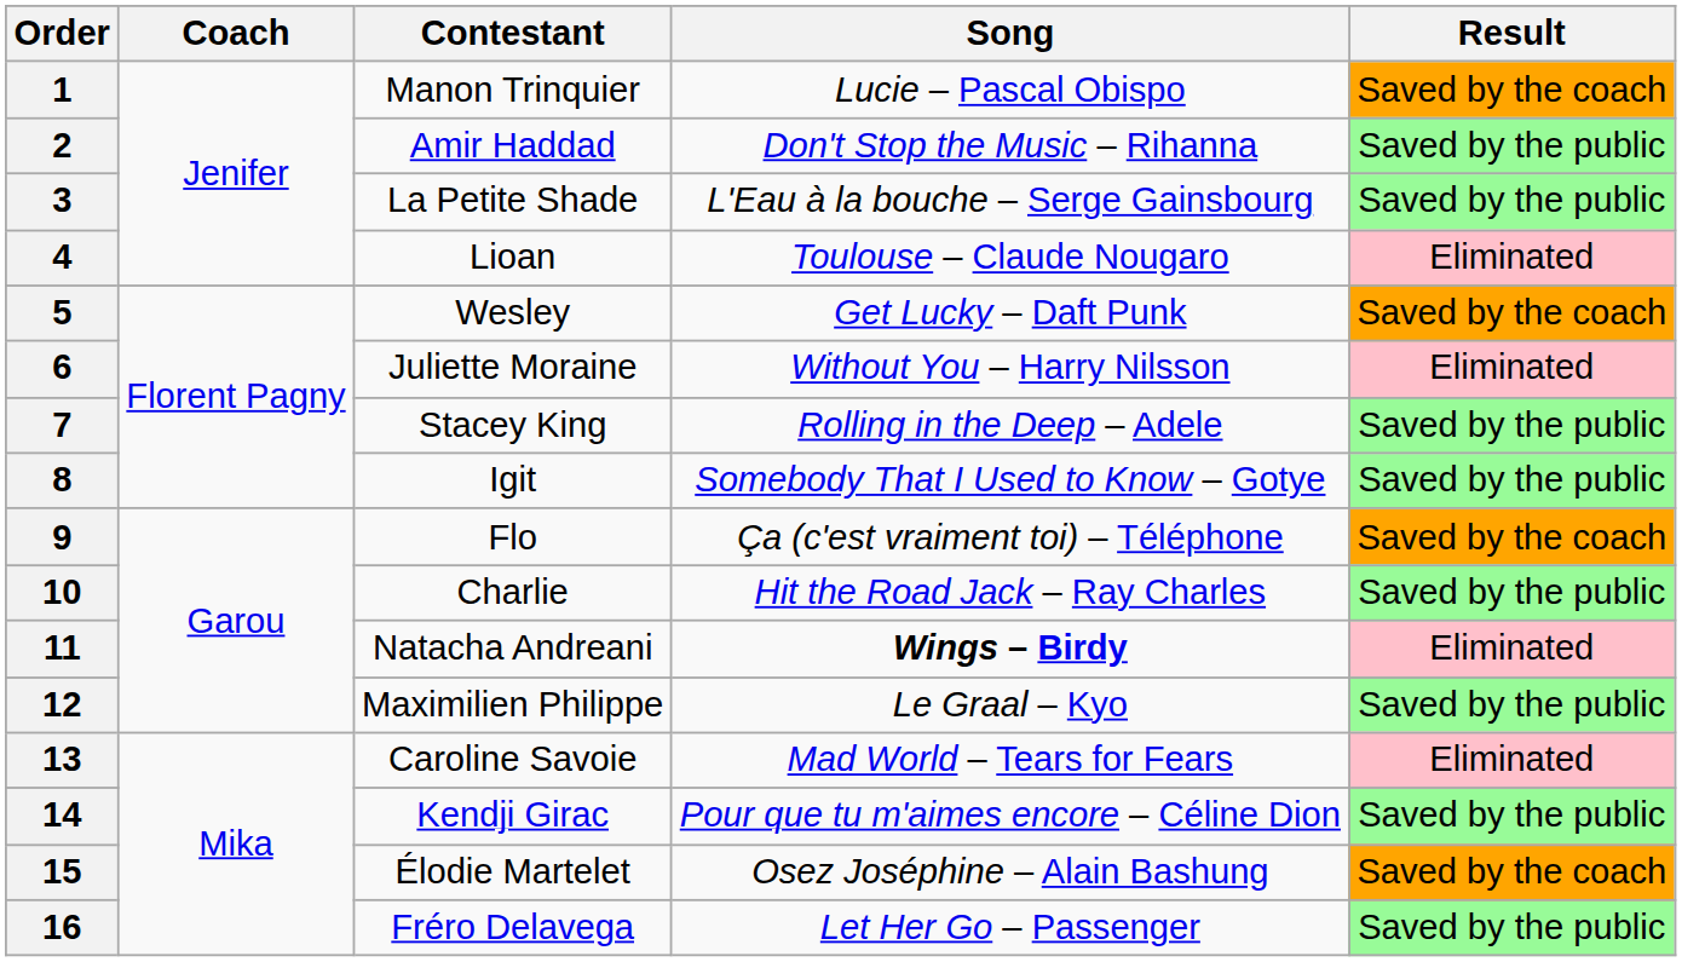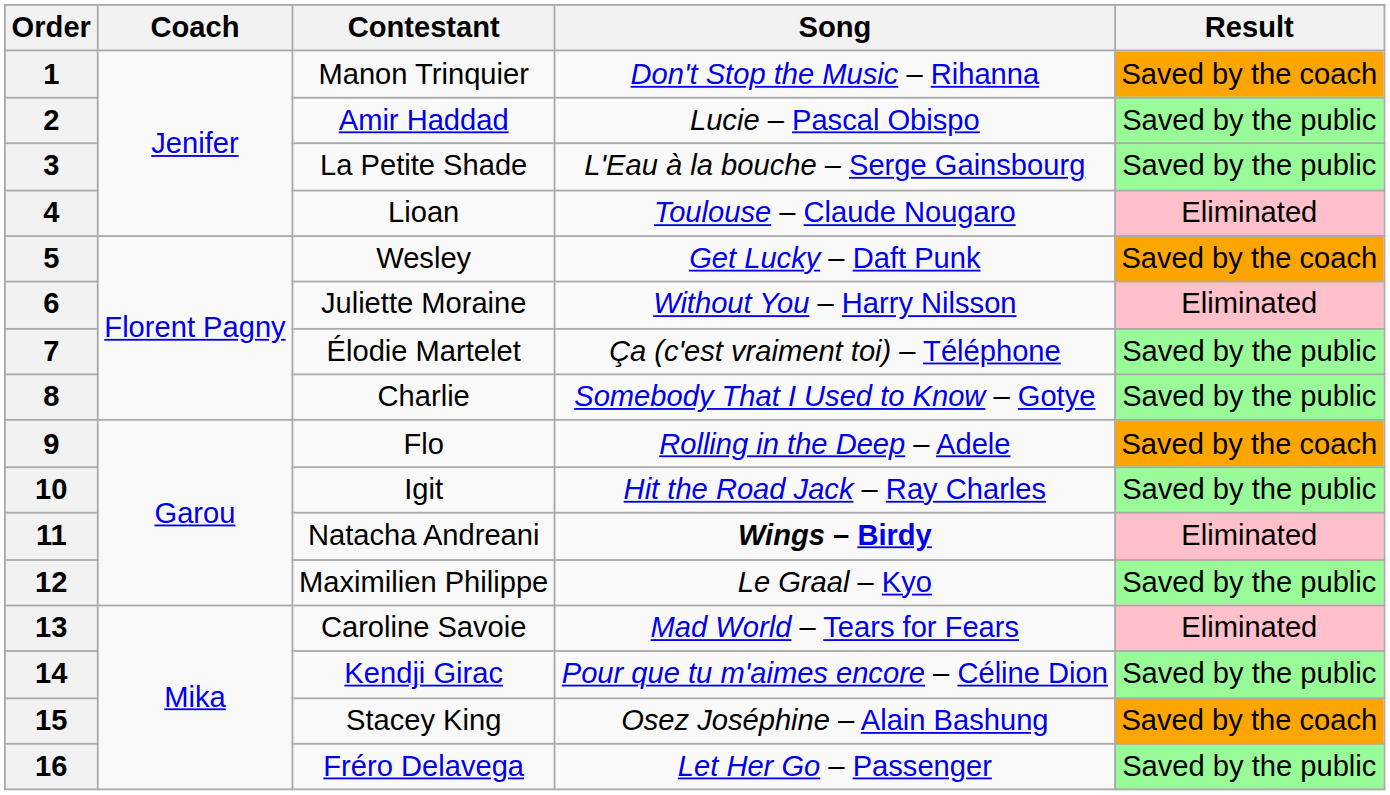1 | Song: Lucie – Pascal Obispo -> Don't Stop the Music – Rihanna
2 | Song: Don't Stop the Music – Rihanna -> Lucie – Pascal Obispo
7 | Contestant: Stacey King -> Élodie Martelet
7 | Song: Rolling in the Deep – Adele -> Ça (c'est vraiment toi) – Téléphone
8 | Contestant: Igit -> Charlie
9 | Song: Ça (c'est vraiment toi) – Téléphone -> Rolling in the Deep – Adele
10 | Contestant: Charlie -> Igit
15 | Contestant: Élodie Martelet -> Stacey King
